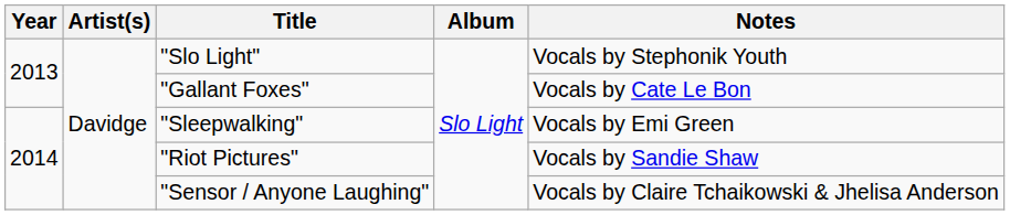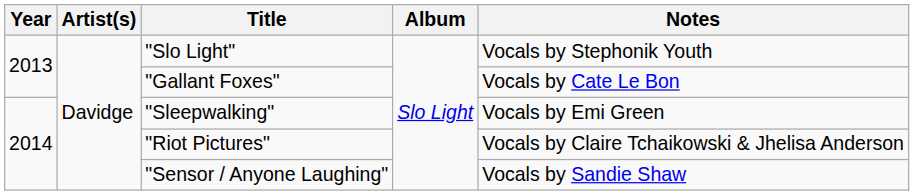"Riot Pictures" | Notes: Vocals by Sandie Shaw -> Vocals by Claire Tchaikowski & Jhelisa Anderson
"Sensor / Anyone Laughing" | Notes: Vocals by Claire Tchaikowski & Jhelisa Anderson -> Vocals by Sandie Shaw
